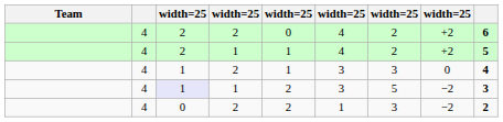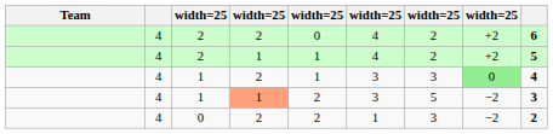row 4 | column 8: no background -> lightgreen background
row 5 | column 3: lavender background -> no background
row 5 | column 4: no background -> lightsalmon background
